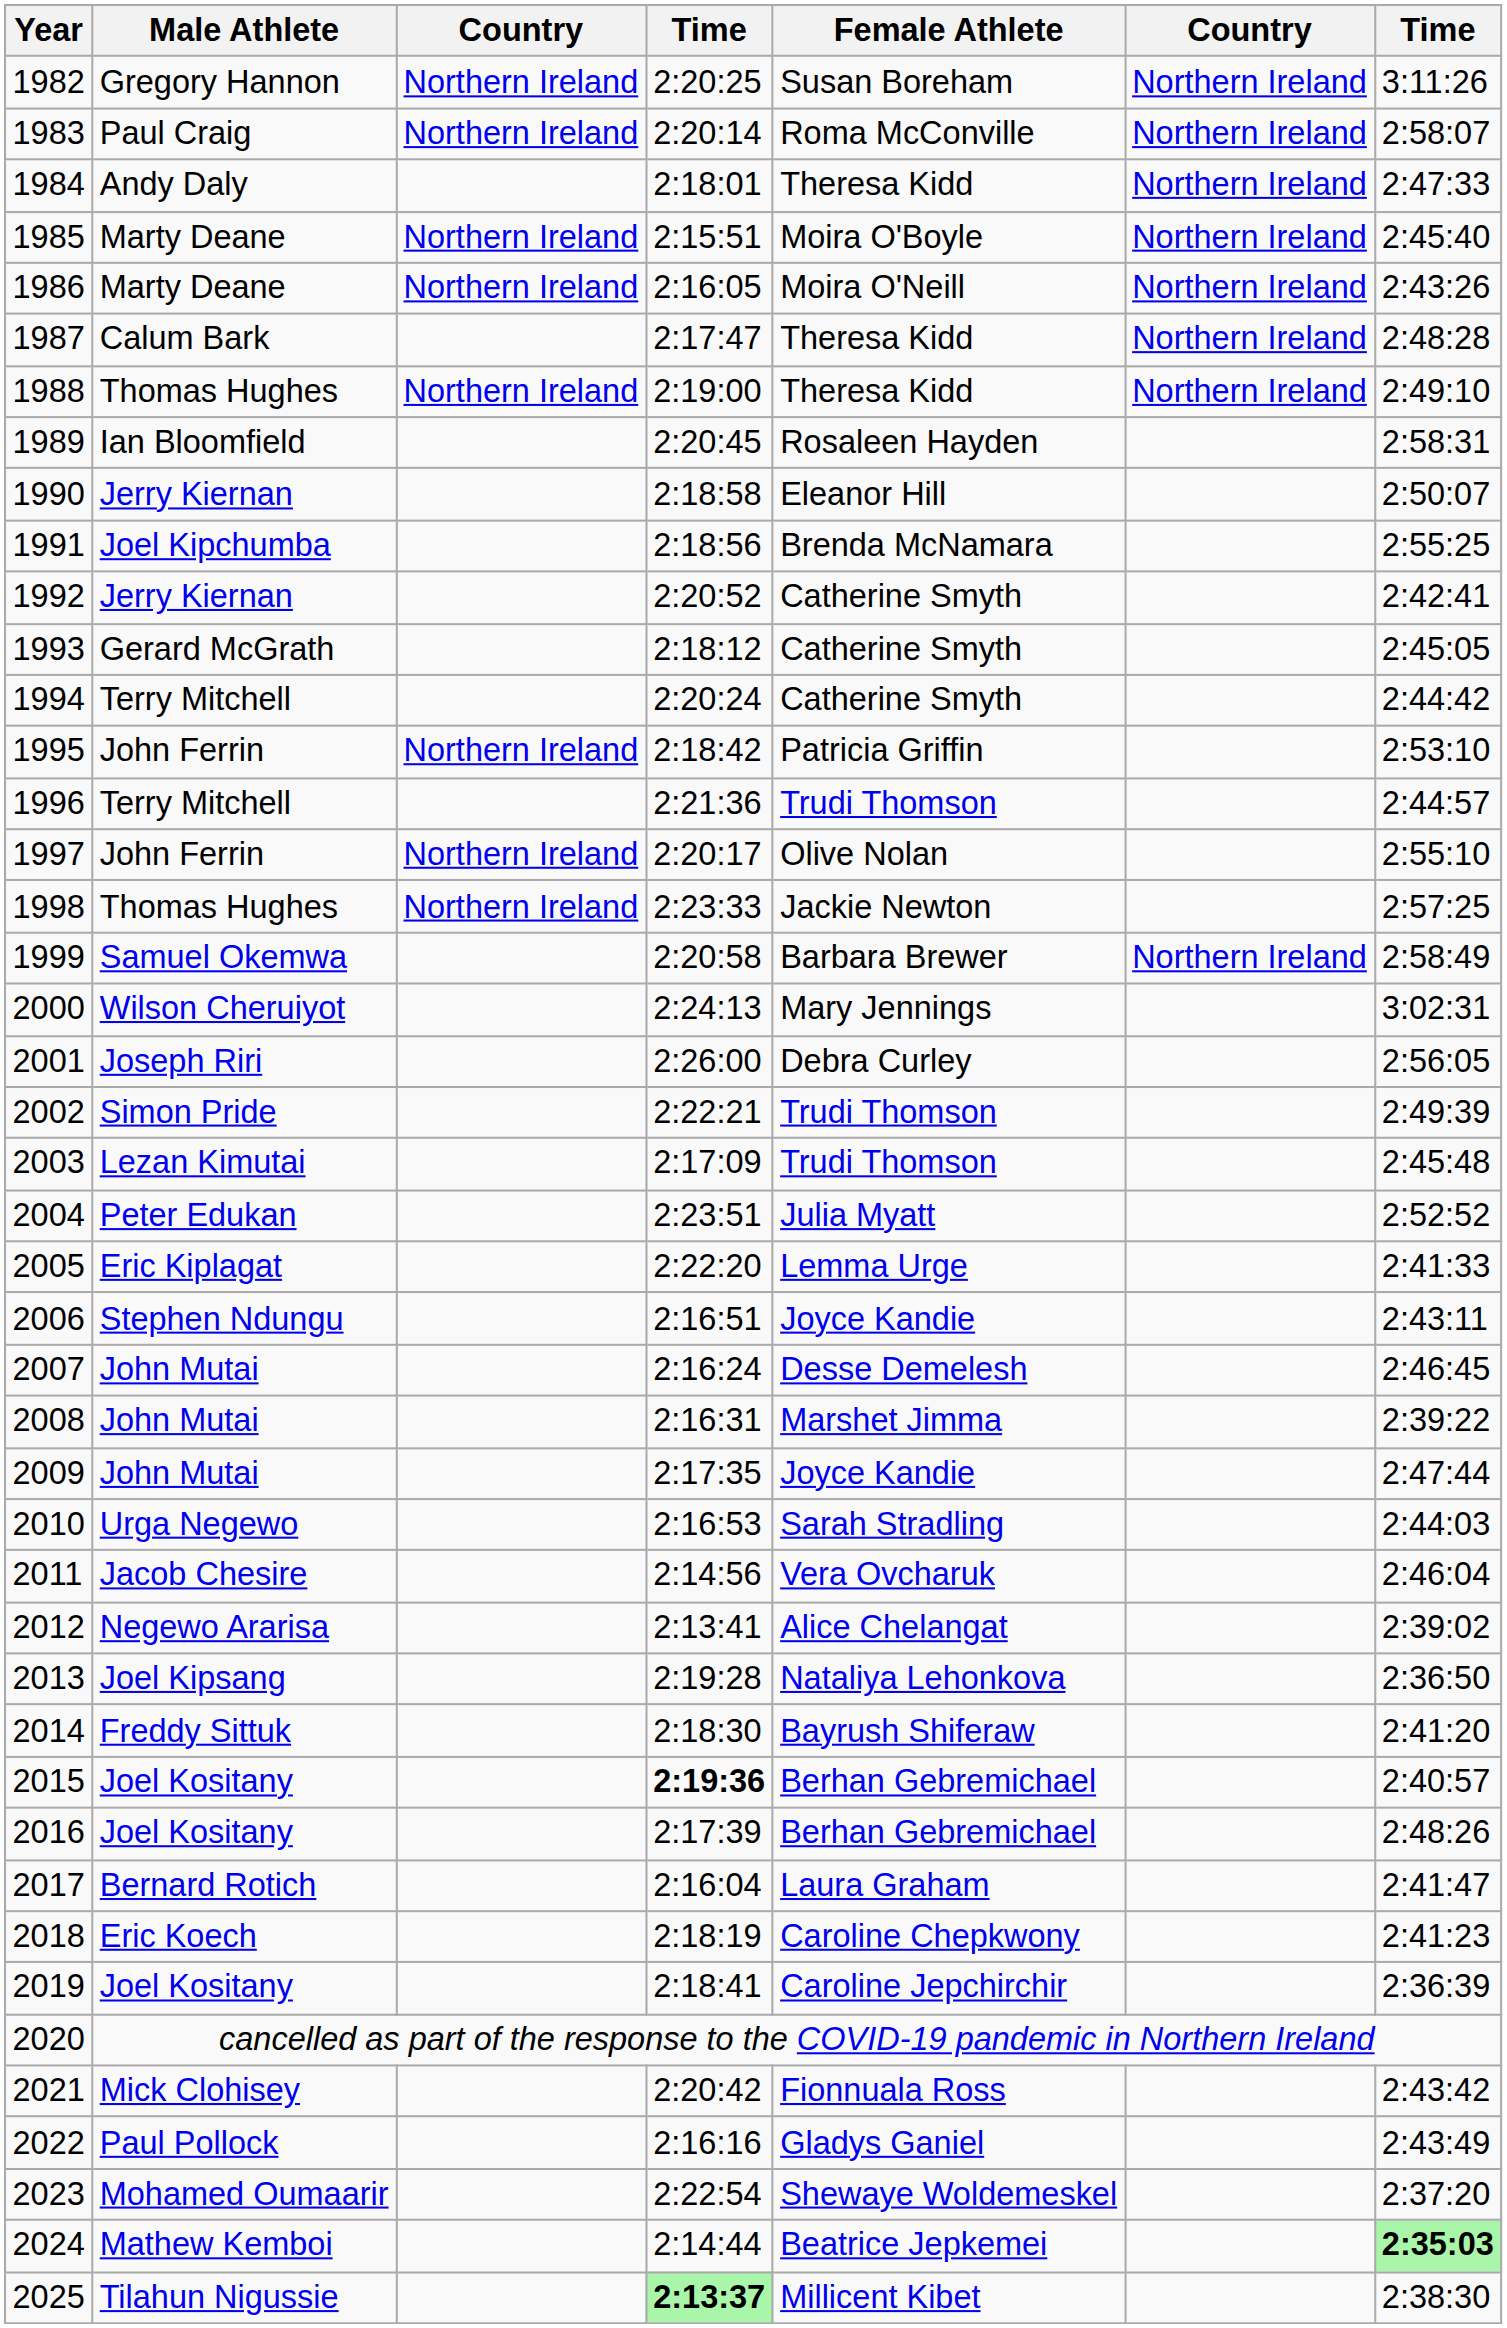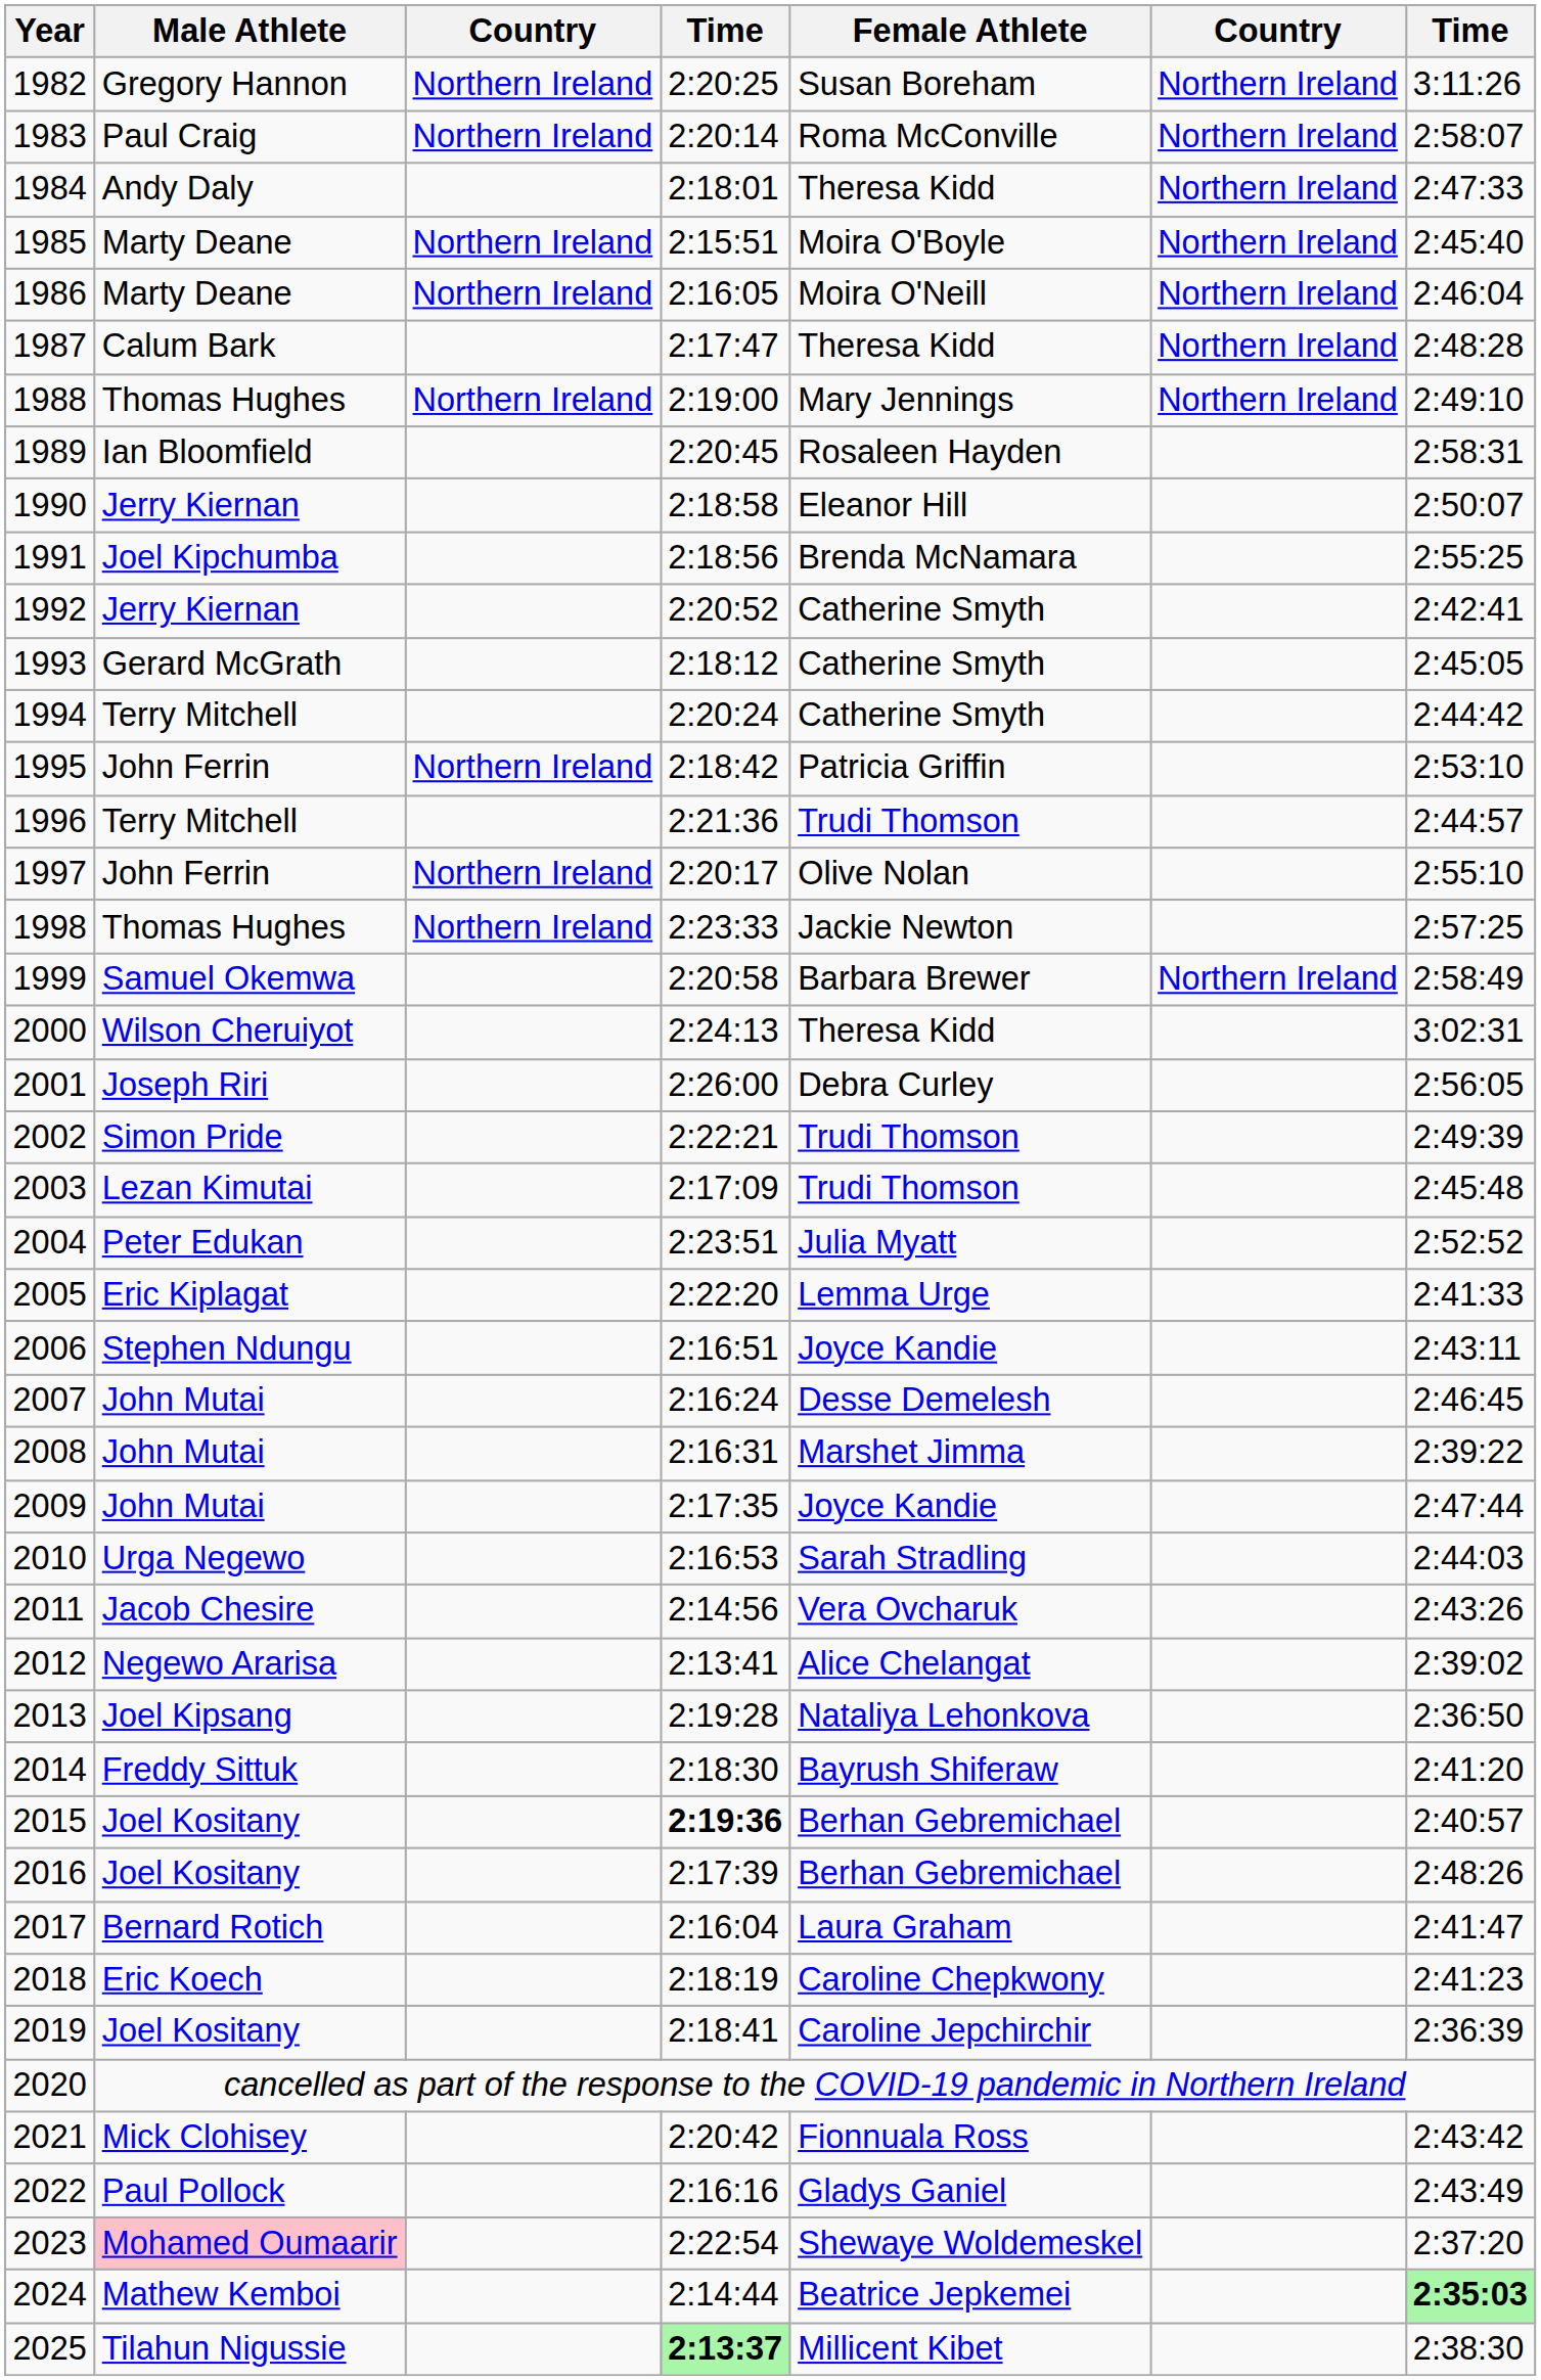1986 | column 7: 2:43:26 -> 2:46:04
1988 | Female Athlete: Theresa Kidd -> Mary Jennings
2000 | Female Athlete: Mary Jennings -> Theresa Kidd
2011 | column 7: 2:46:04 -> 2:43:26
2023 | Male Athlete: no background -> pink background
